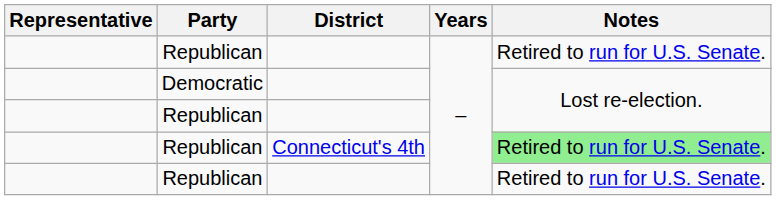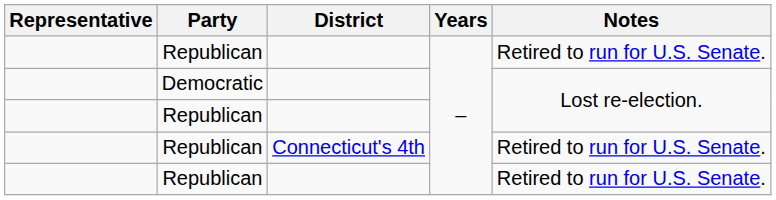Republican / Connecticut's 4th | Notes: lightgreen background -> no background
